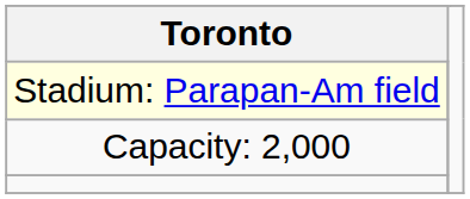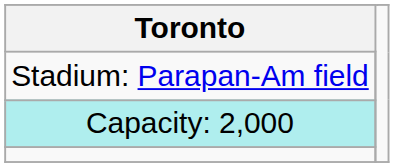Stadium: Parapan-Am field | column 1: lightyellow background -> no background
Capacity: 2,000 | column 1: no background -> paleturquoise background
